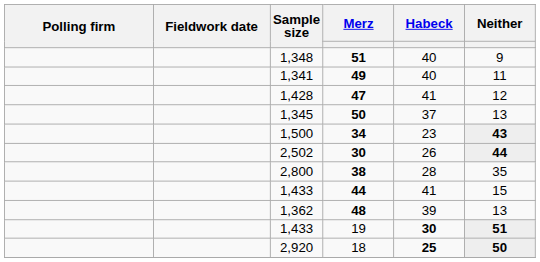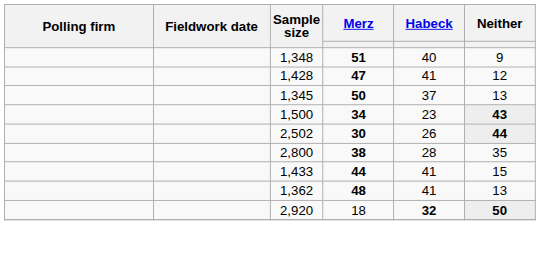- row: 1,341 | 49 | 40 | 11
48 | Habeck: 39 -> 41
- row: 1,433 | 19 | 30 | 51
18 | Habeck: 25 -> 32
